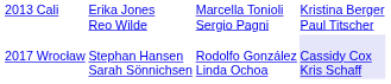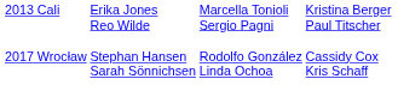2017 Wrocław | column 4: lavender background -> no background
